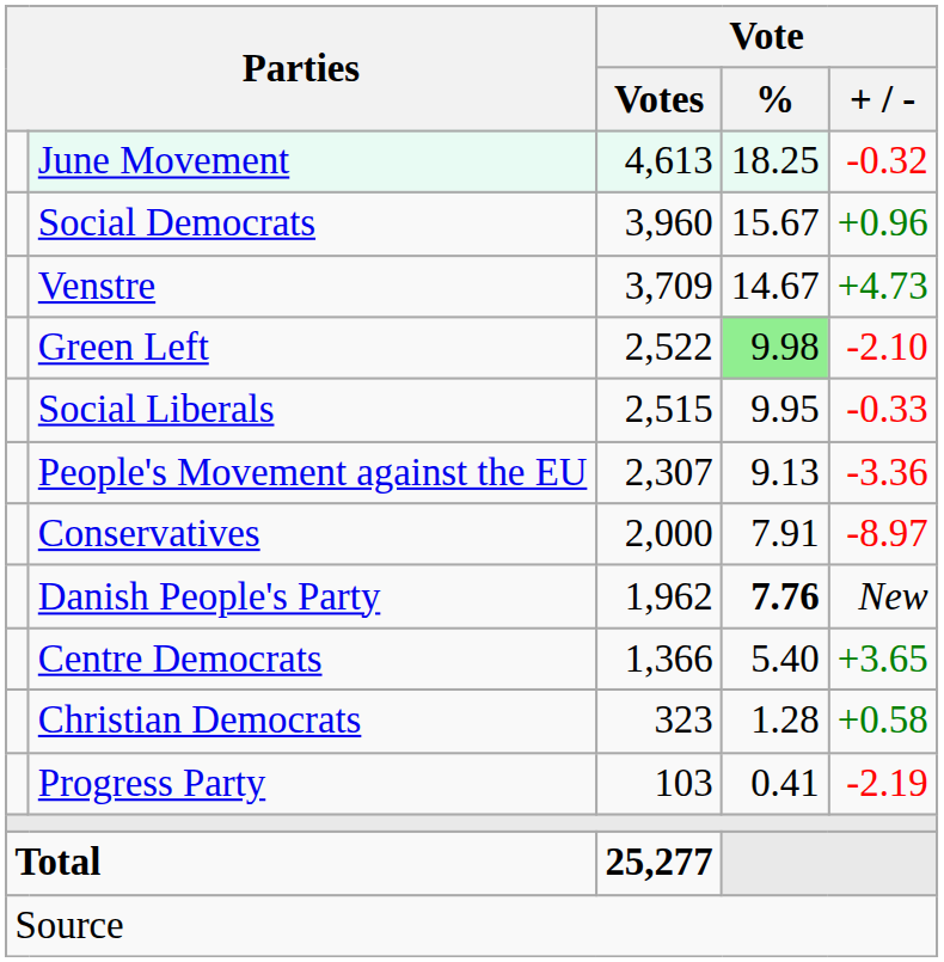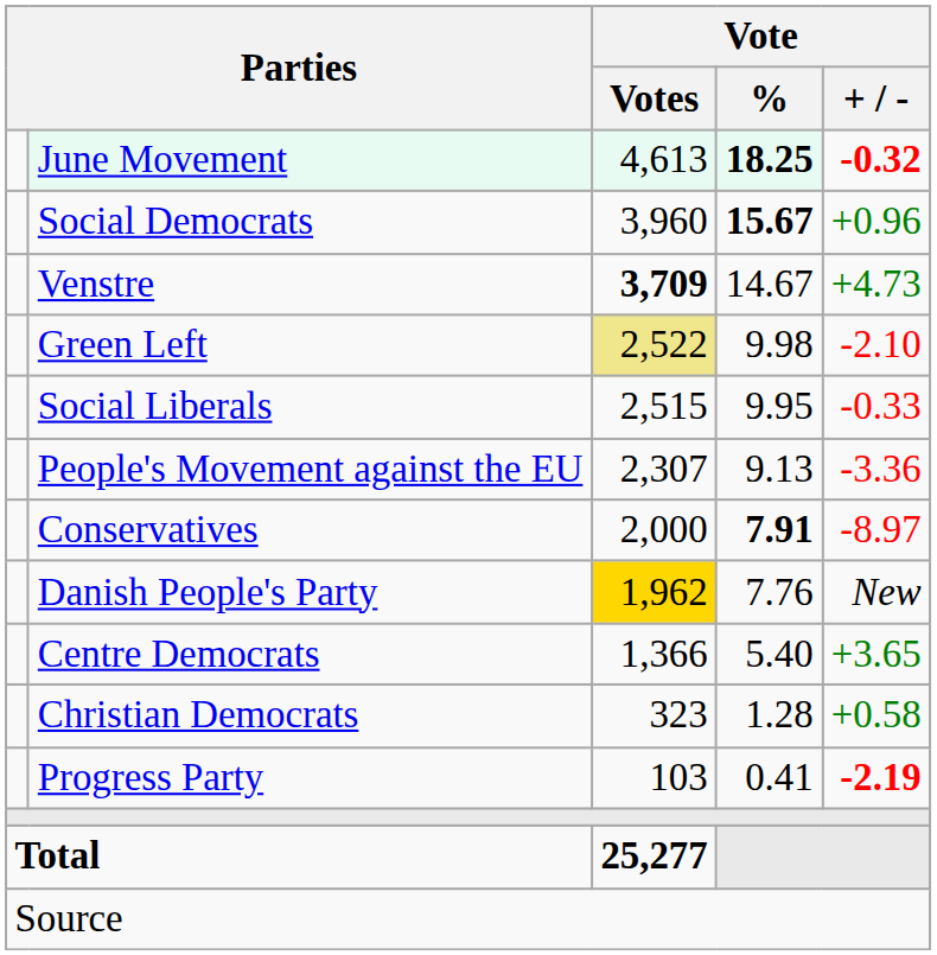June Movement | Vote / %: normal -> bold
June Movement | Vote / + / -: normal -> bold
Social Democrats | Vote / %: normal -> bold
Venstre | Vote / Votes: normal -> bold
Green Left | Vote / Votes: no background -> khaki background
Green Left | Vote / %: lightgreen background -> no background
Conservatives | Vote / %: normal -> bold
Danish People's Party | Vote / Votes: no background -> gold background
Danish People's Party | Vote / %: bold -> normal
Progress Party | Vote / + / -: normal -> bold
